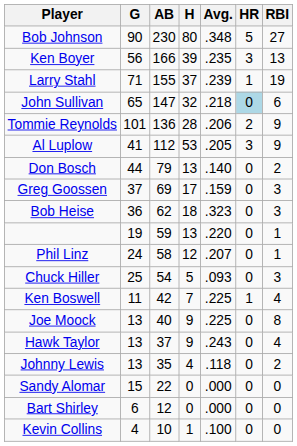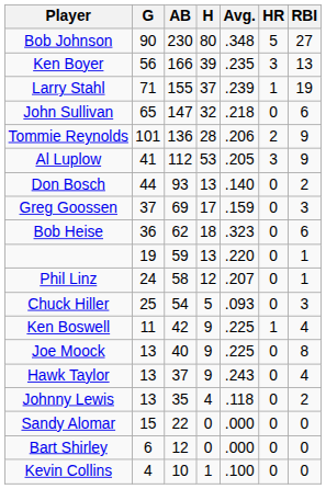John Sullivan | HR: lightblue background -> no background
Don Bosch | AB: 79 -> 93
Bob Heise | RBI: 3 -> 6
Ken Boswell | H: 7 -> 9
